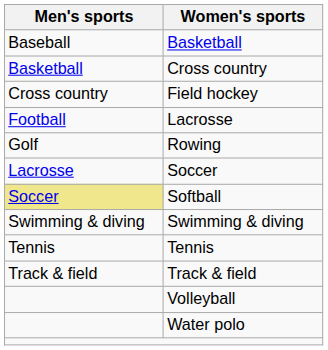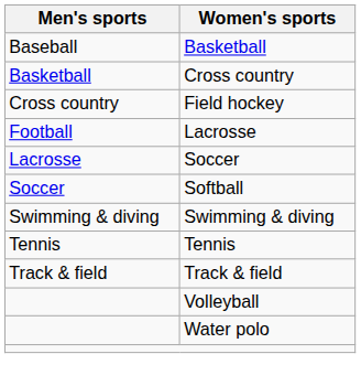- row: Golf | Rowing
Softball | Men's sports: khaki background -> no background
